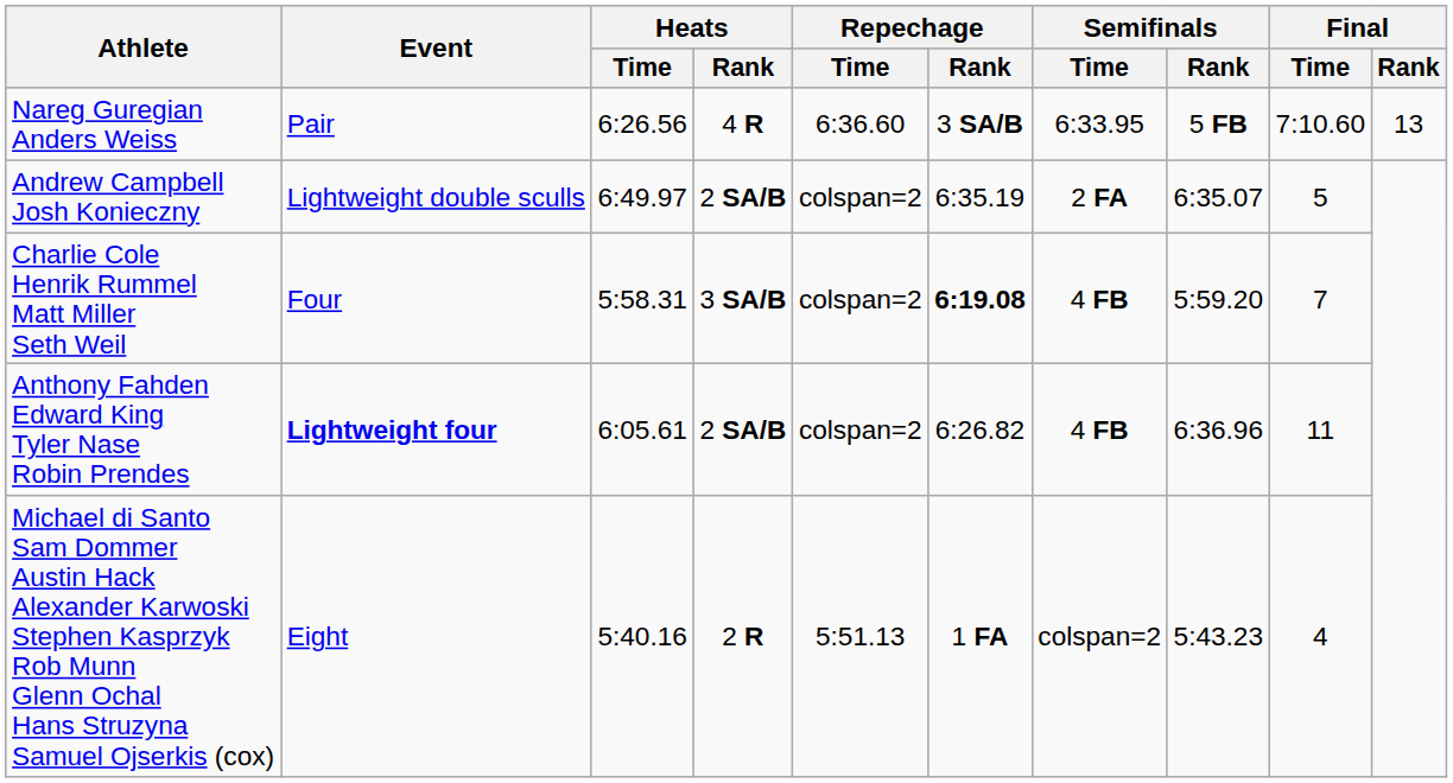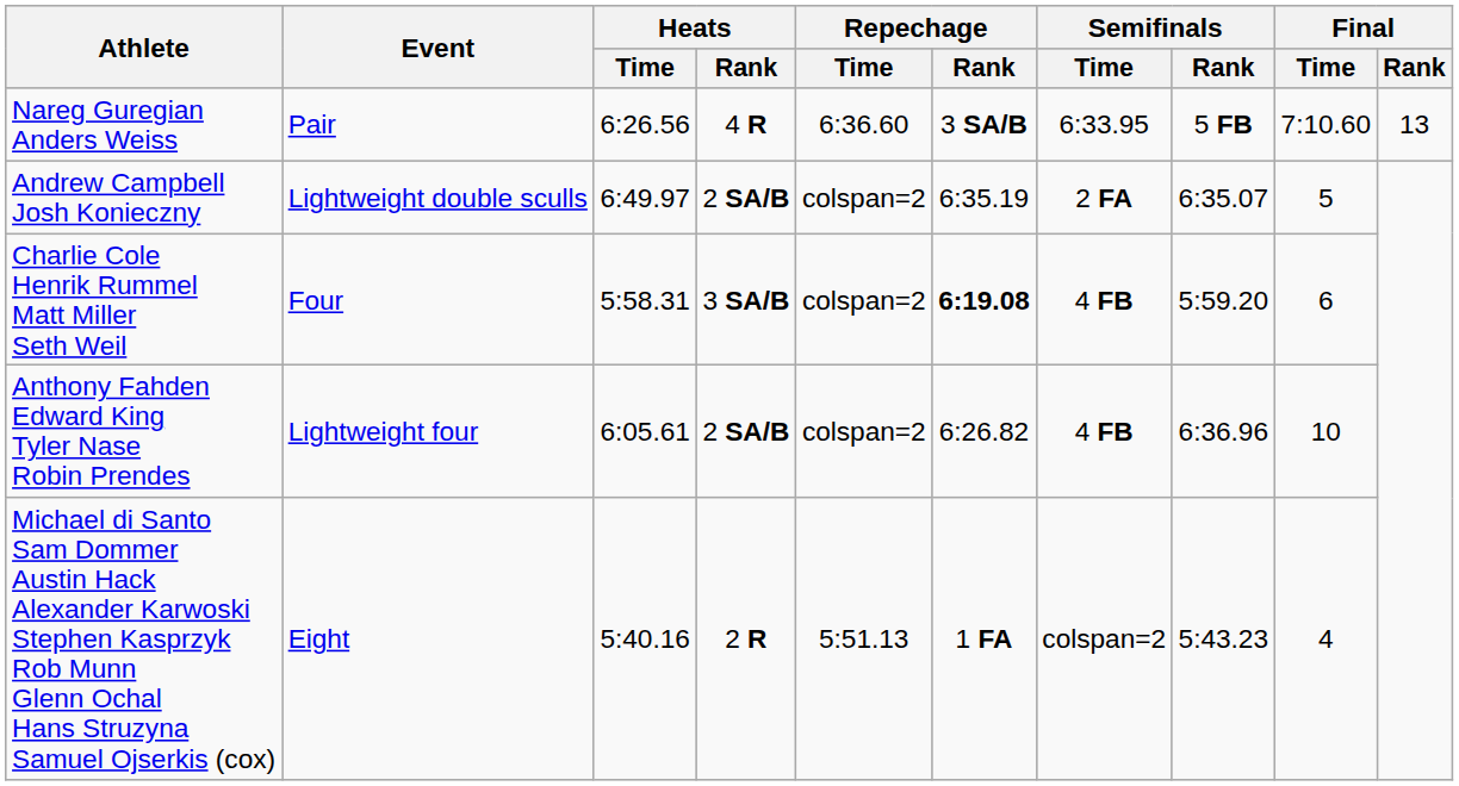Charlie Cole Henrik Rummel Matt Miller Seth Weil | Final / Time: 7 -> 6
Anthony Fahden Edward King Tyler Nase Robin Prendes | Event: bold -> normal
Anthony Fahden Edward King Tyler Nase Robin Prendes | Final / Time: 11 -> 10
